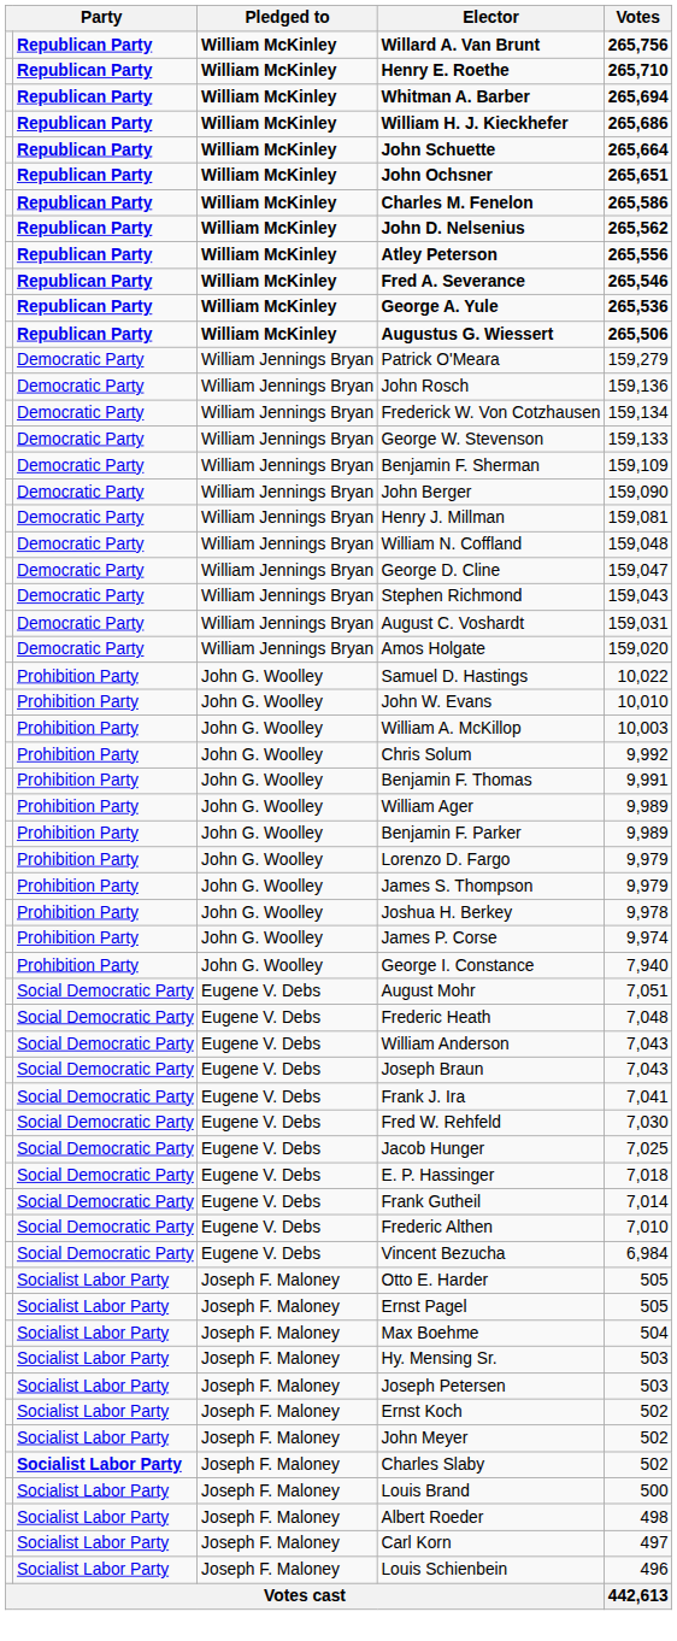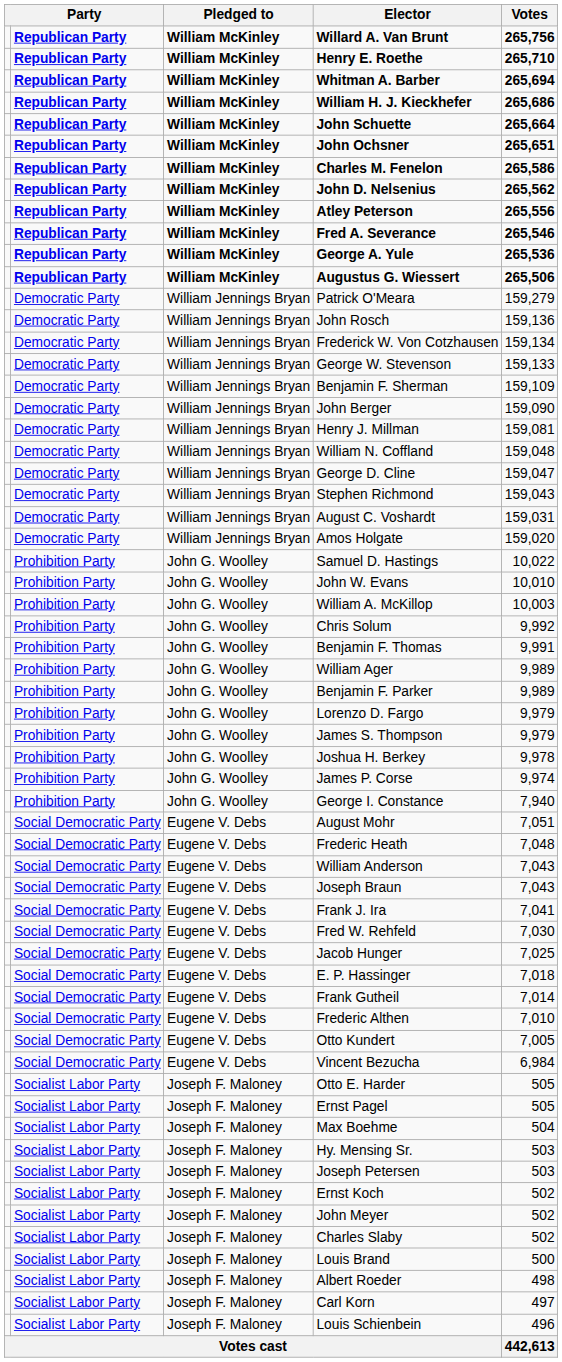+ row: Social Democratic Party | Eugene V. Debs | Otto Kundert | 7,005
Charles Slaby | column 2: bold -> normal
